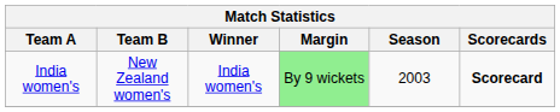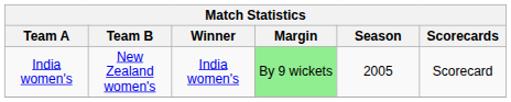row 3 | Season: 2003 -> 2005
row 3 | Scorecards: bold -> normal
